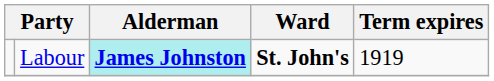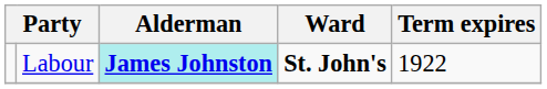Labour | Term expires: 1919 -> 1922
